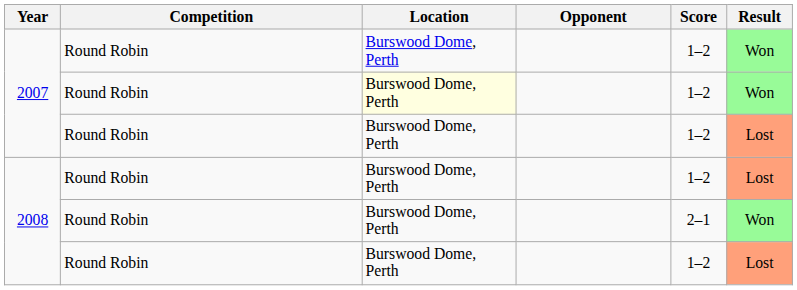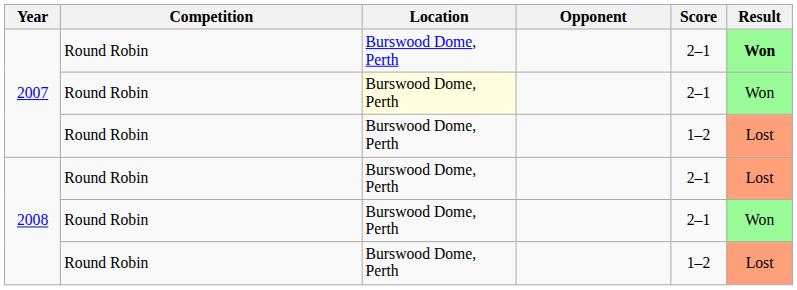row 2 | Score: 1–2 -> 2–1
row 2 | Result: normal -> bold
row 3 | Score: 1–2 -> 2–1
row 5 | Score: 1–2 -> 2–1
